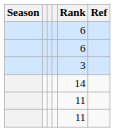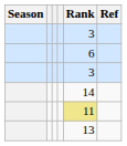row 2 | Rank: 6 -> 3
row 6 | Rank: no background -> khaki background
row 7 | Rank: 11 -> 13
